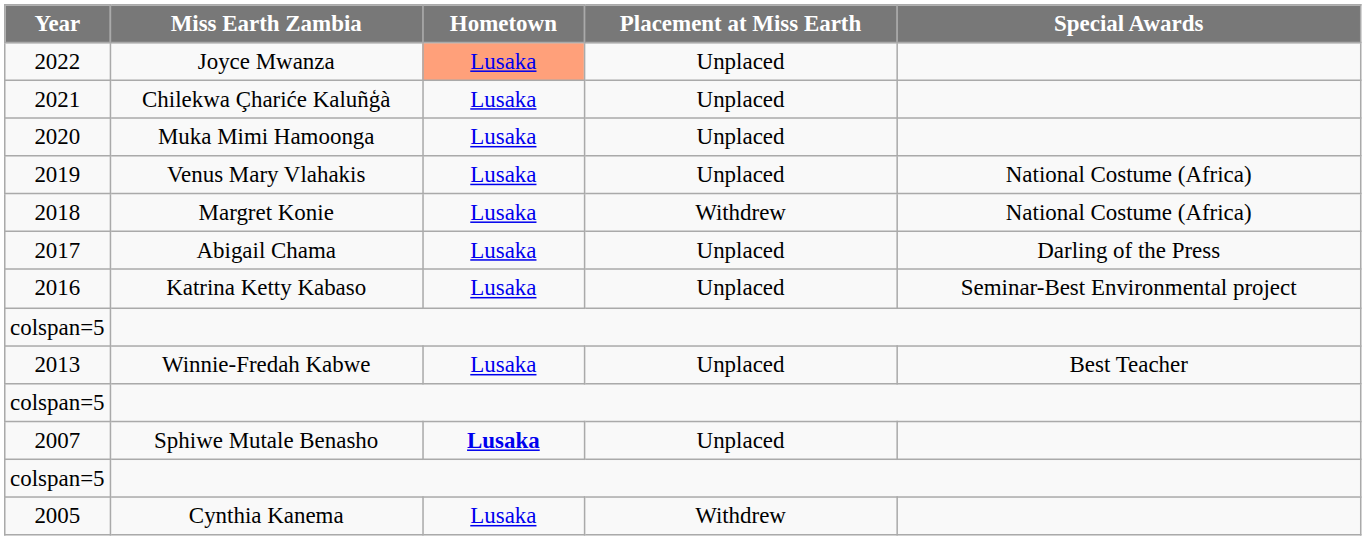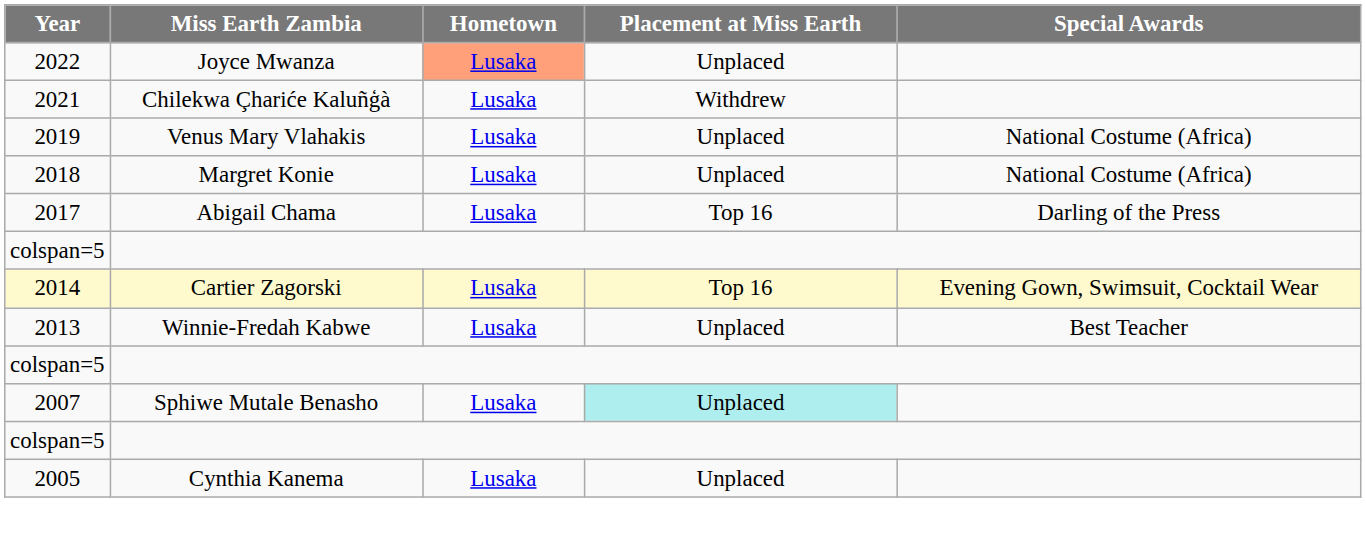2021 | Placement at Miss Earth: Unplaced -> Withdrew
- row: 2020 | Muka Mimi Hamoonga | Lusaka | Unplaced
2018 | Placement at Miss Earth: Withdrew -> Unplaced
2017 | Placement at Miss Earth: Unplaced -> Top 16
- row: 2016 | Katrina Ketty Kabaso | Lusaka | Unplaced | Seminar-Best Environmental project
+ row: 2014 | Cartier Zagorski | Lusaka | Top 16 | Evening Gown, Swimsuit, Cocktail Wear
2007 | Hometown: bold -> normal
2007 | Placement at Miss Earth: no background -> paleturquoise background
2005 | Placement at Miss Earth: Withdrew -> Unplaced
